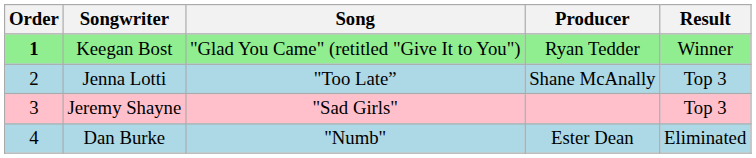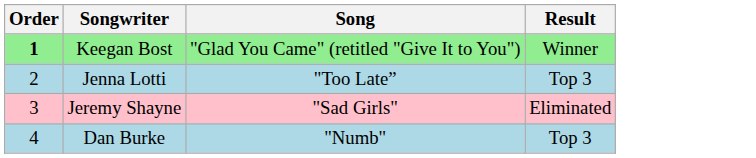- column: Producer | Ryan Tedder | Shane McAnally | Ester Dean
Jeremy Shayne | Result: Top 3 -> Eliminated
Dan Burke | Result: Eliminated -> Top 3
